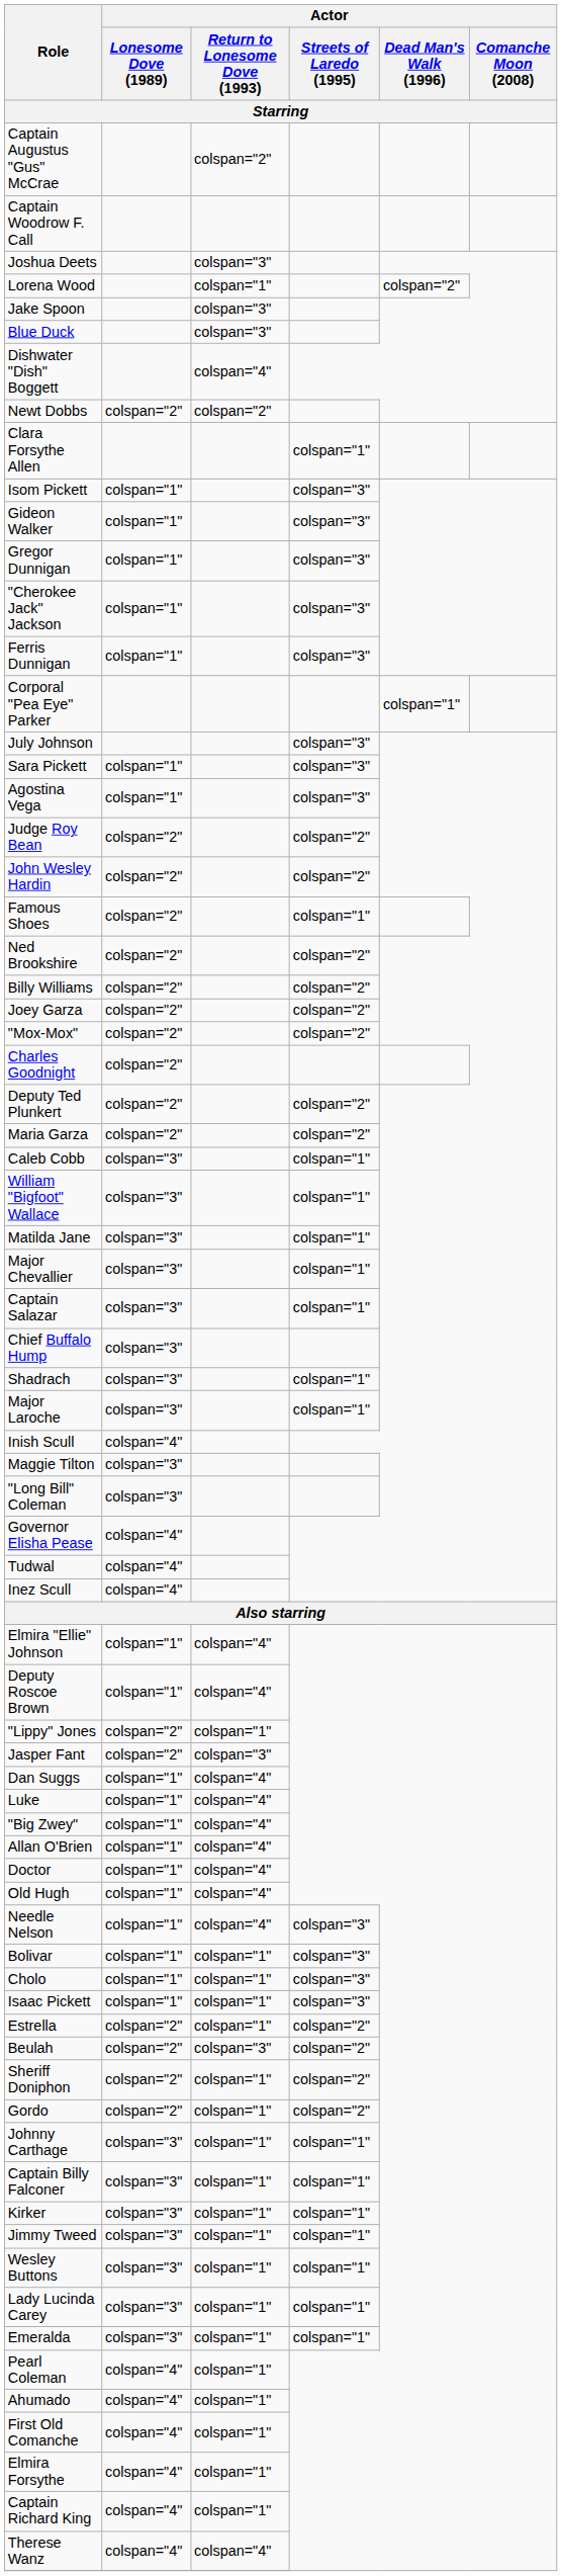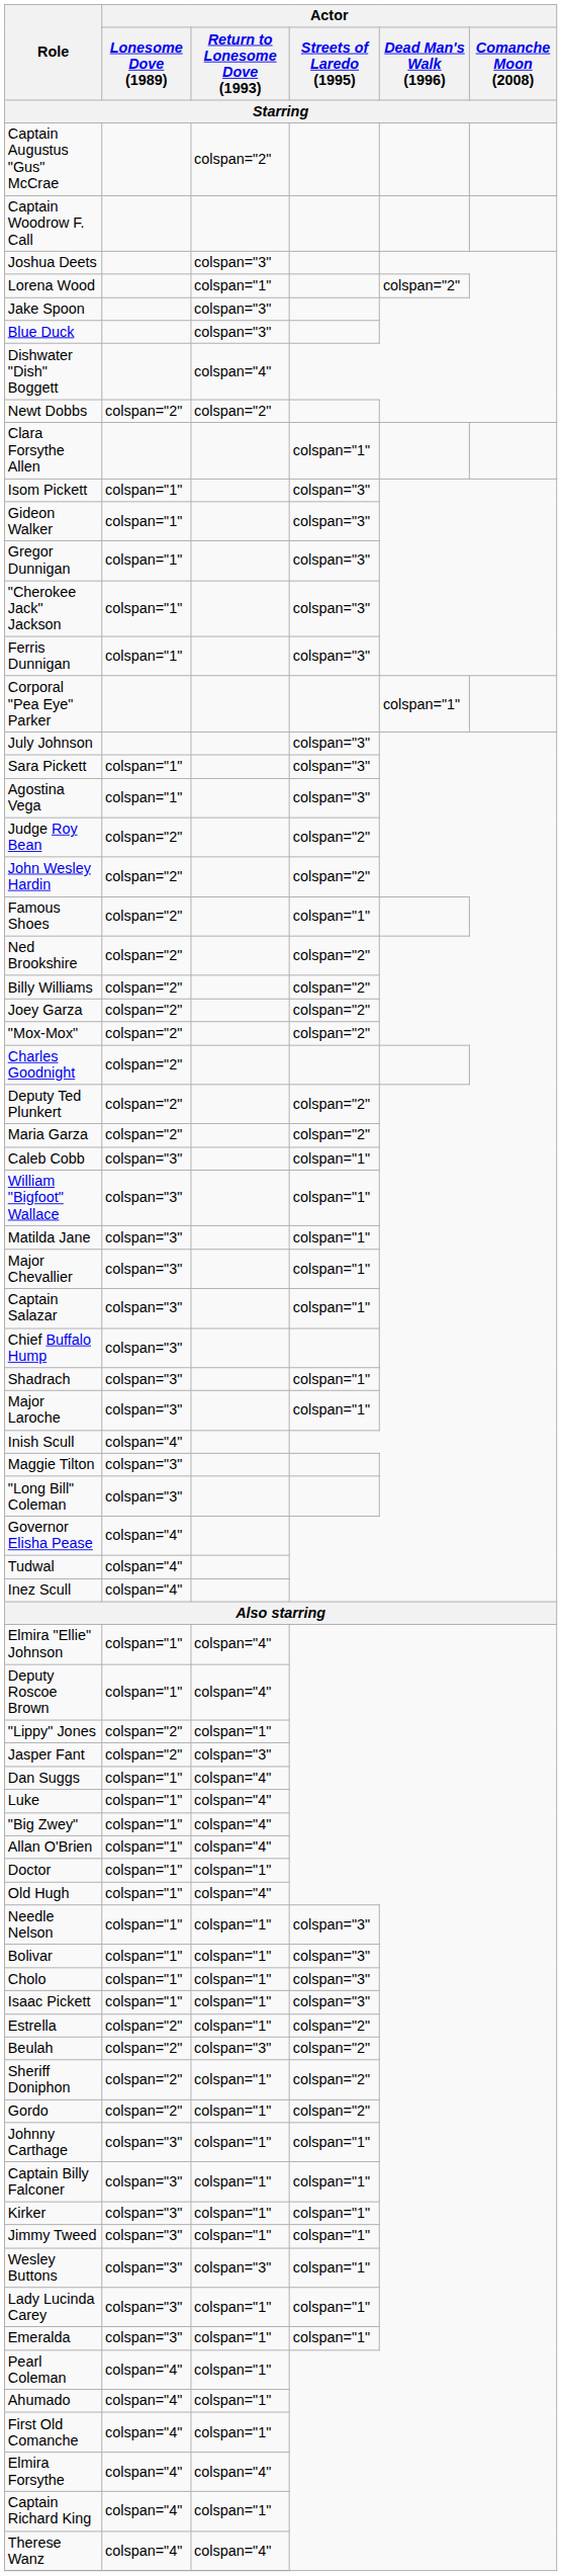Doctor | Actor / Return to Lonesome Dove (1993): colspan="4" -> colspan="1"
Needle Nelson | Actor / Return to Lonesome Dove (1993): colspan="4" -> colspan="1"
Wesley Buttons | Actor / Return to Lonesome Dove (1993): colspan="1" -> colspan="3"
Elmira Forsythe | Actor / Return to Lonesome Dove (1993): colspan="1" -> colspan="4"
